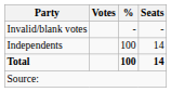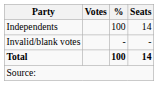rows swapped: Independents <-> Invalid/blank votes
